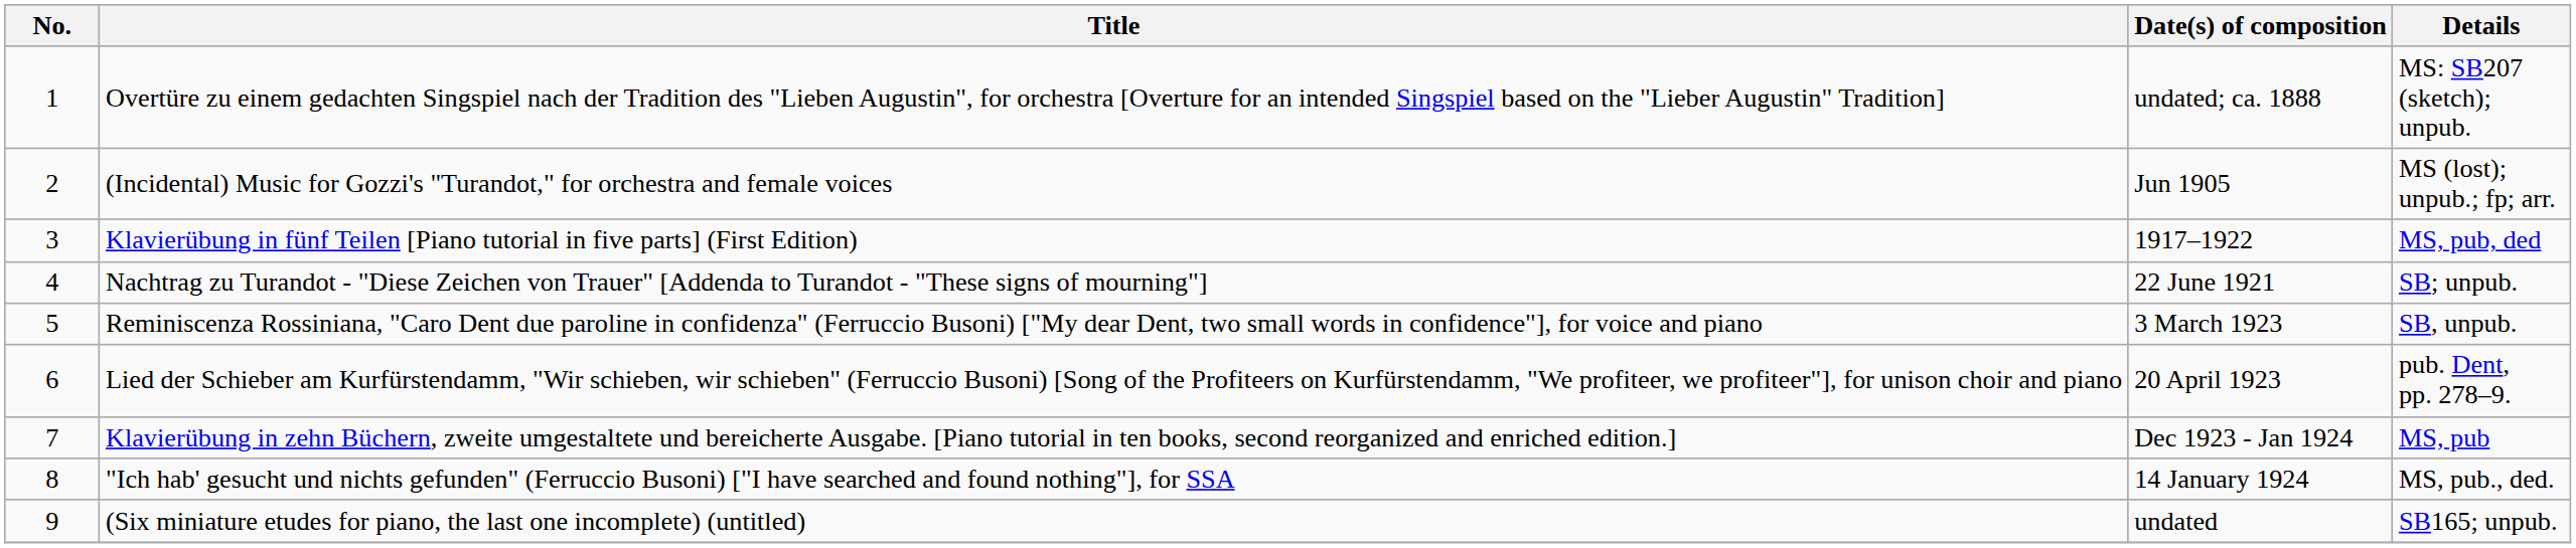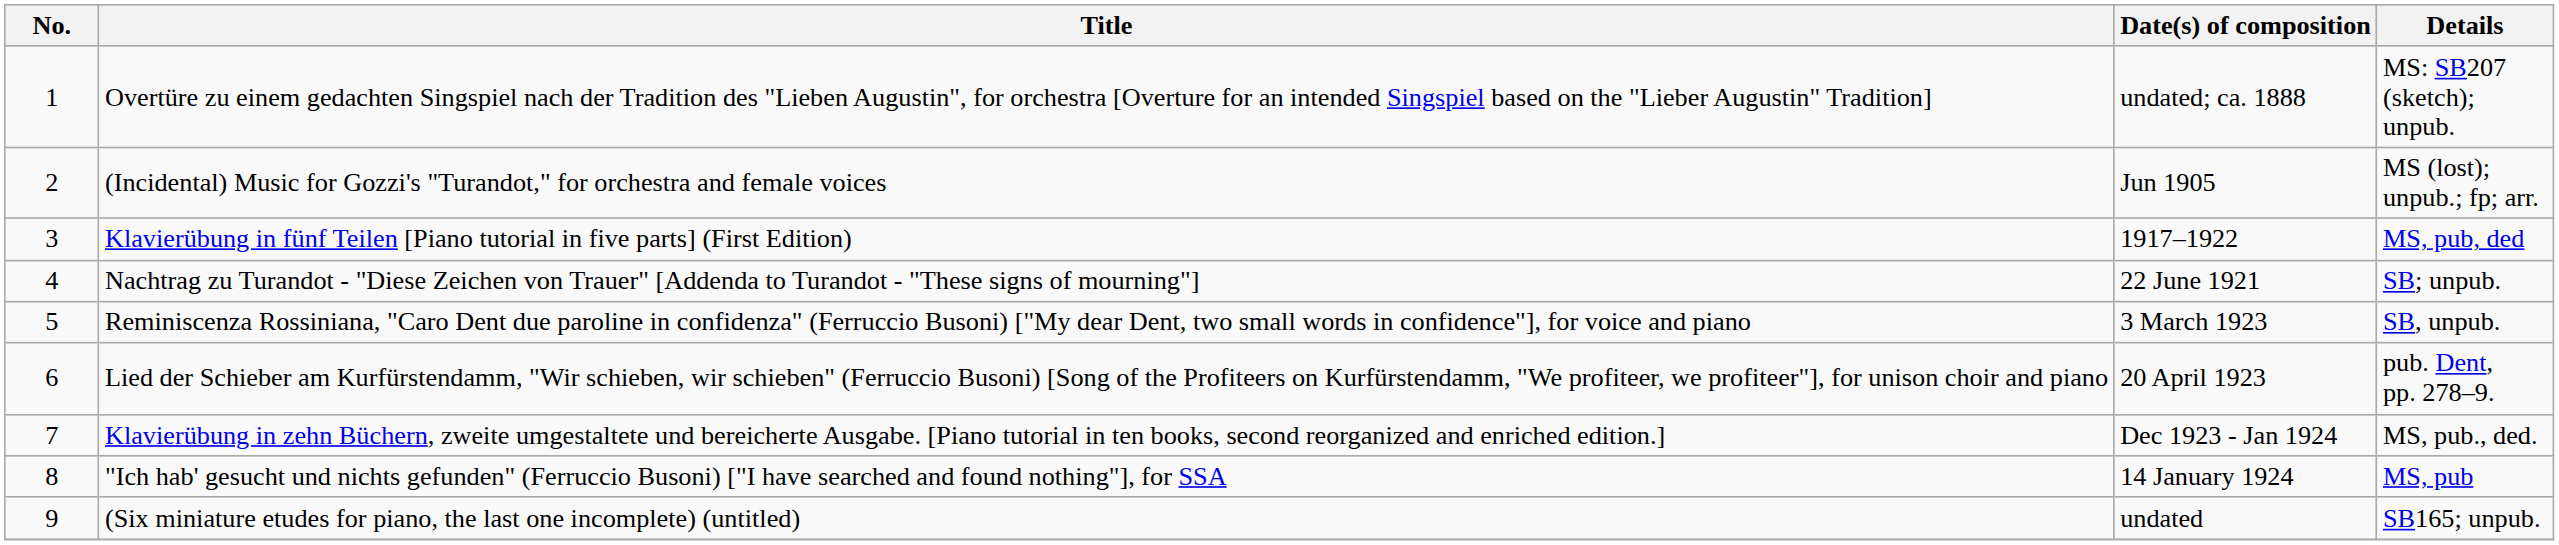row 8 | Details: MS, pub -> MS, pub., ded.
row 9 | Details: MS, pub., ded. -> MS, pub
